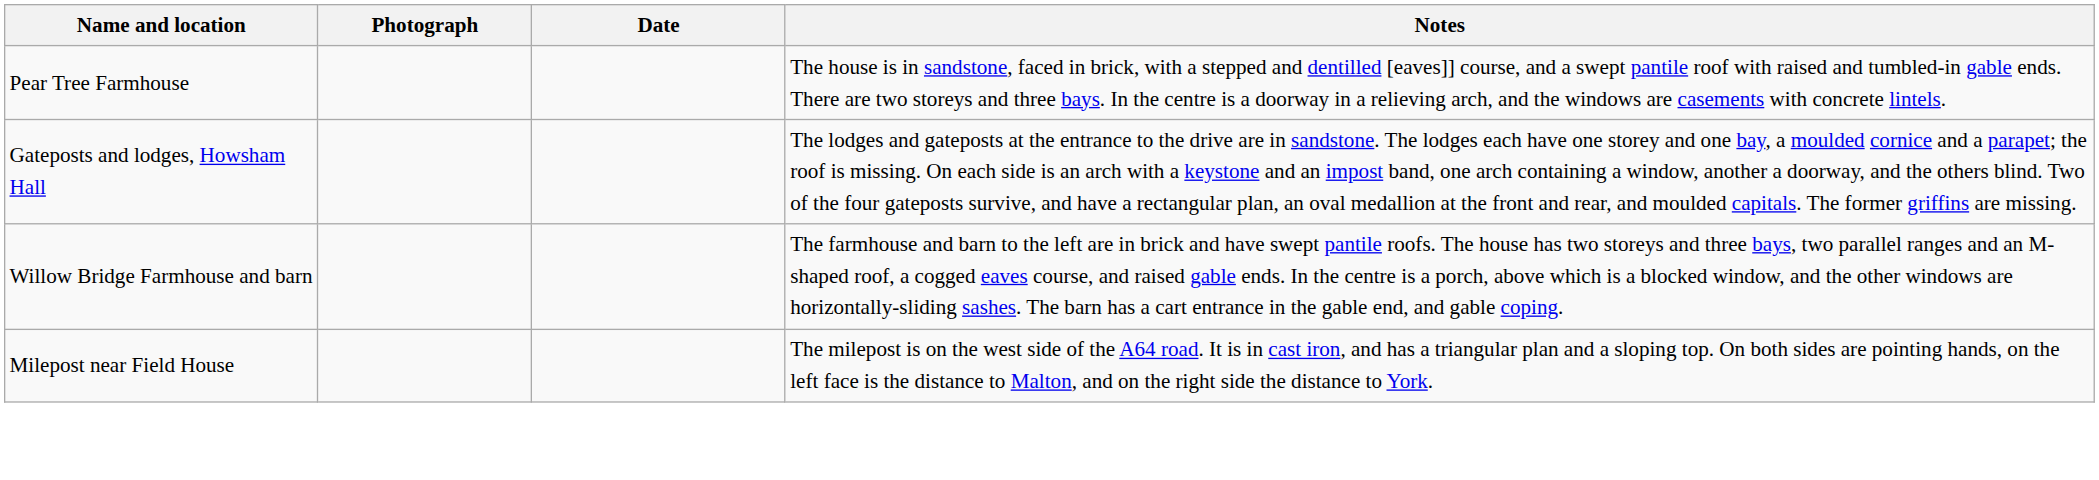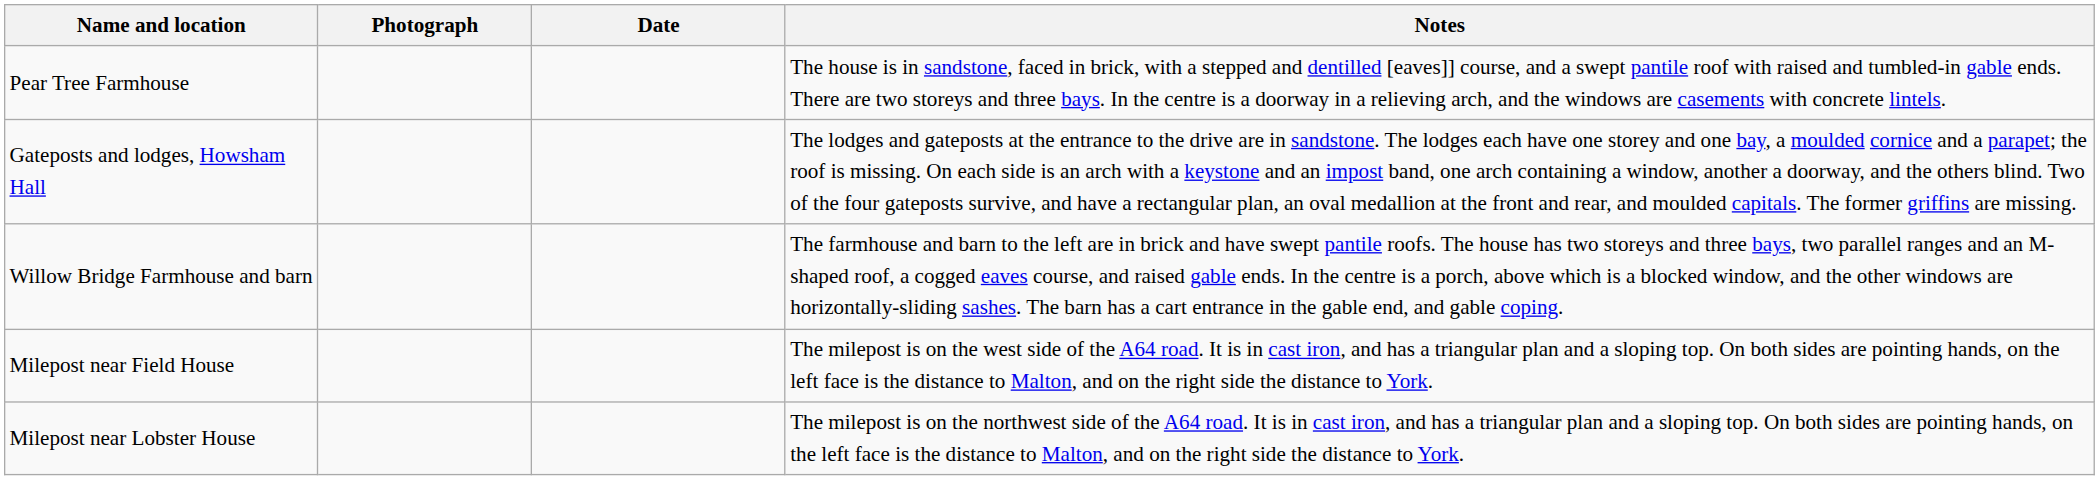+ row: Milepost near Lobster House | The milepost is on the northwest side of the A64 road. It is in cast iron, and has a triangular plan and a sloping top. On both sides are pointing hands, on the left face is the distance to Malton, and on the right side the distance to York.
